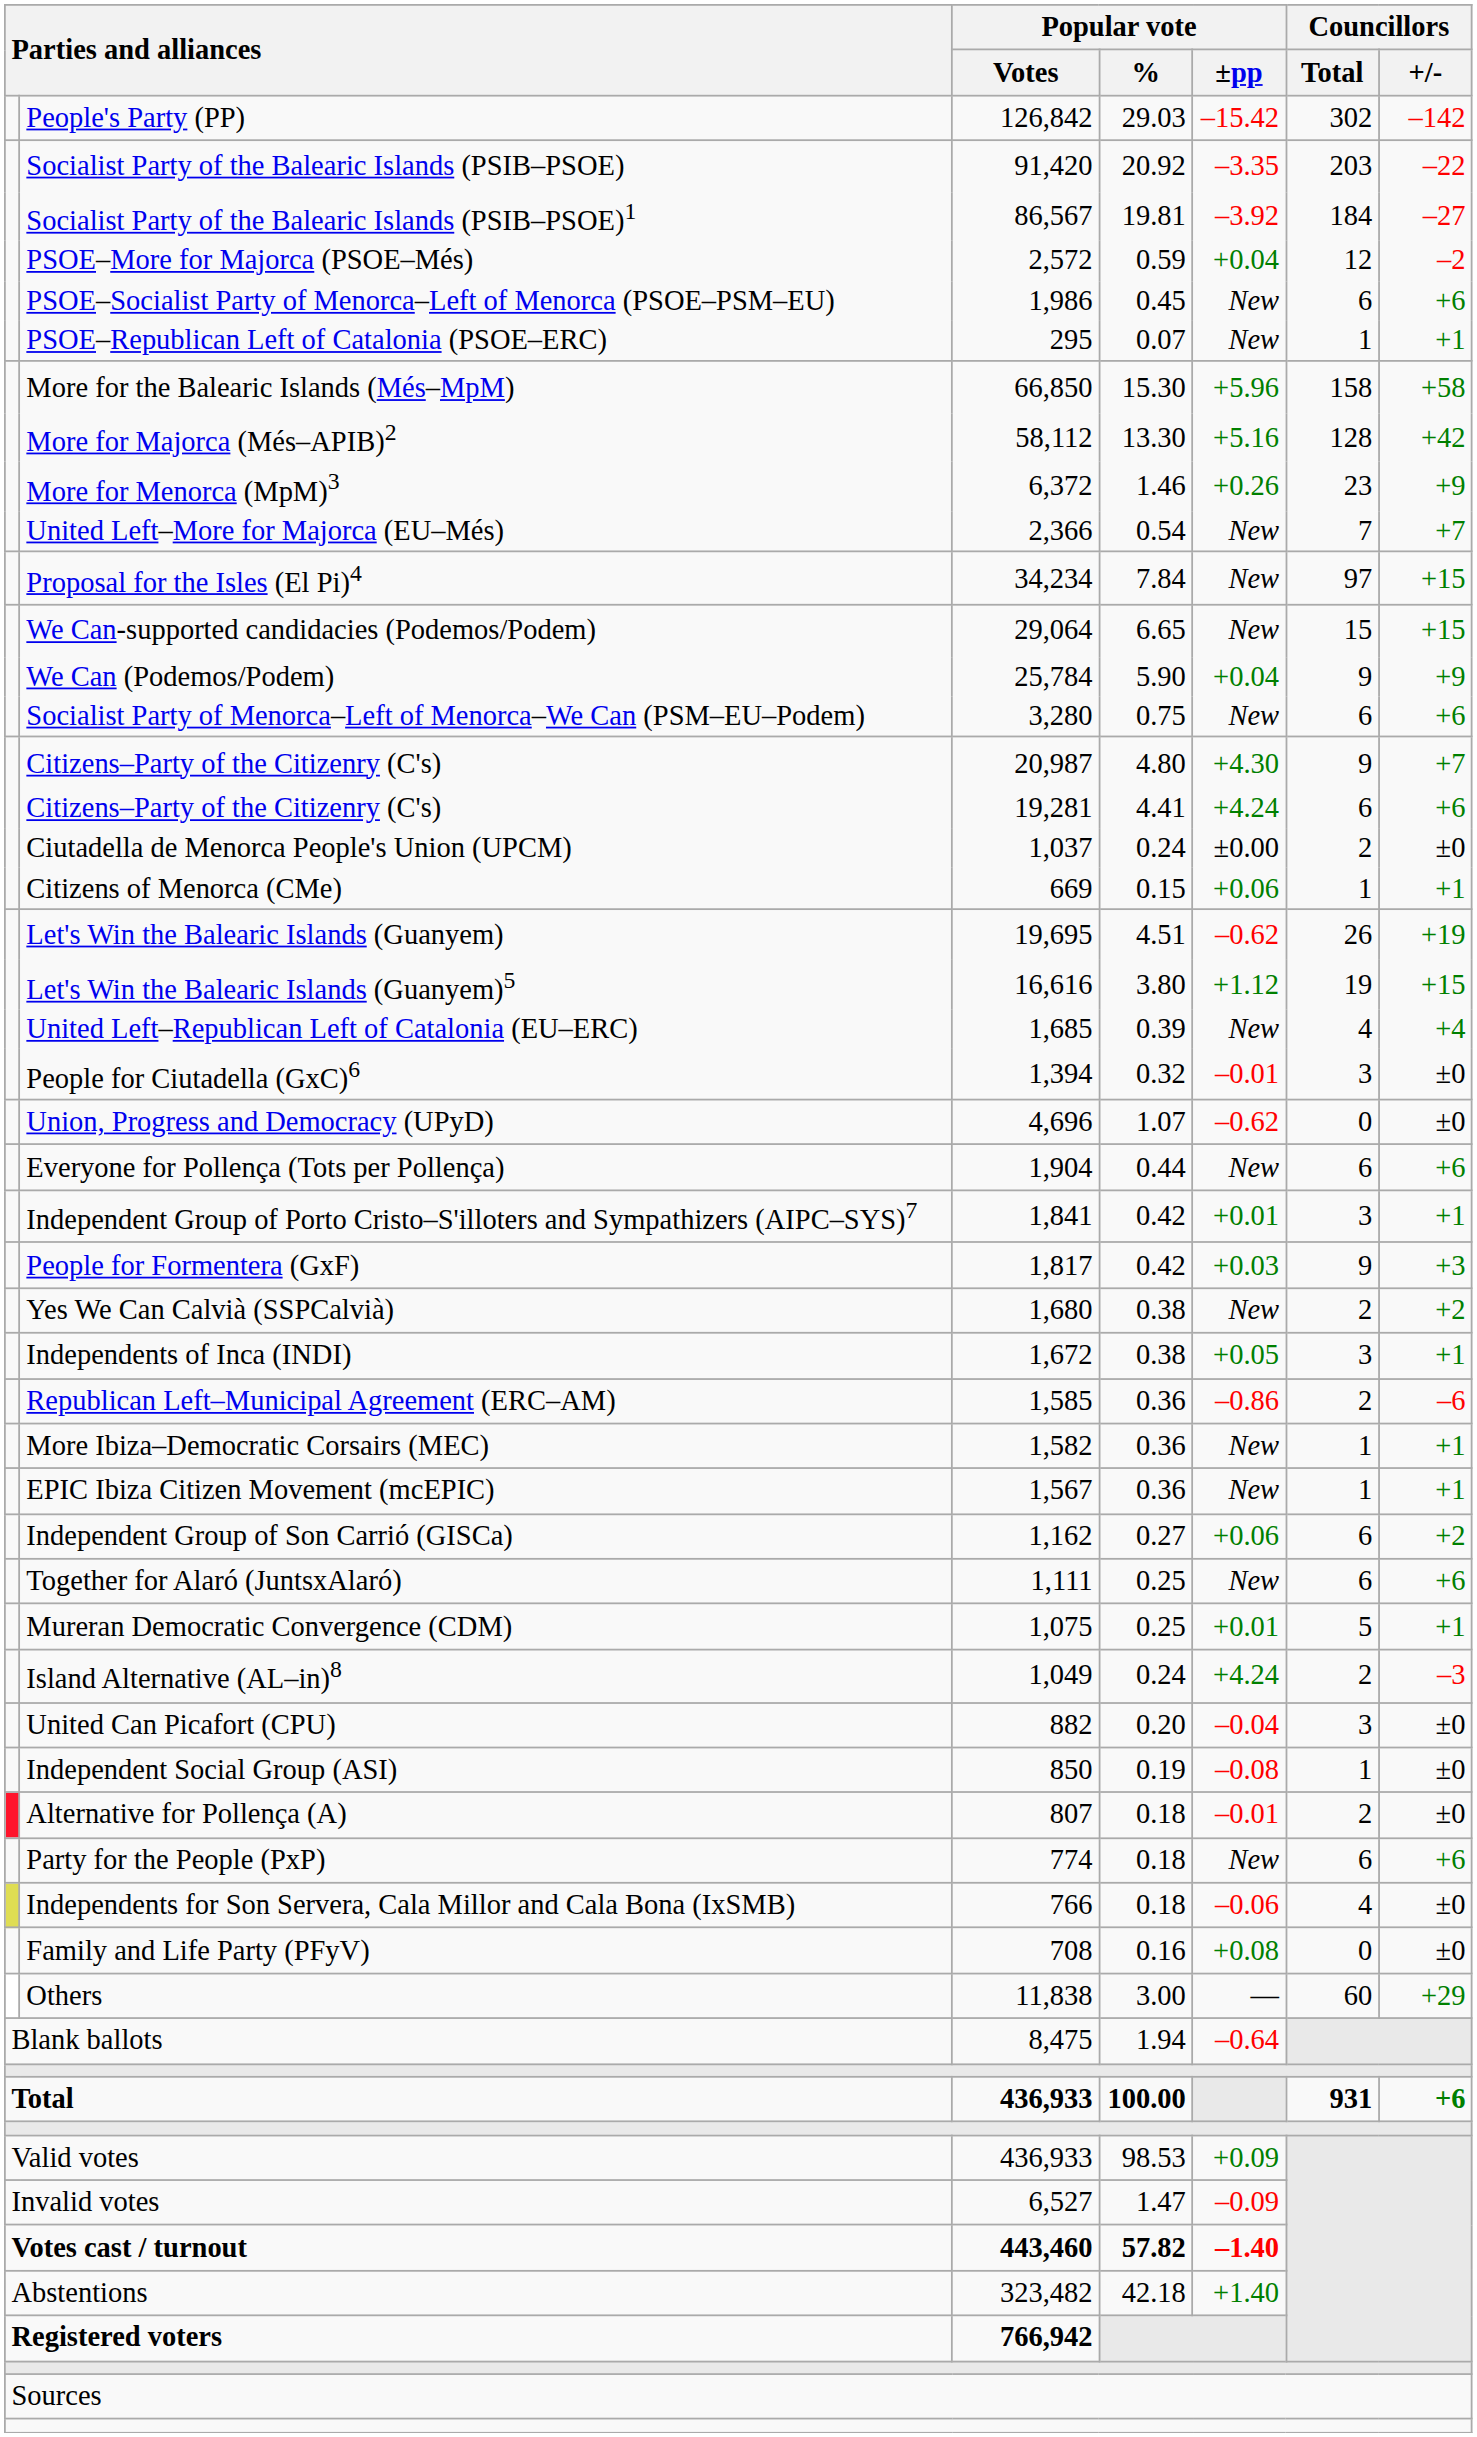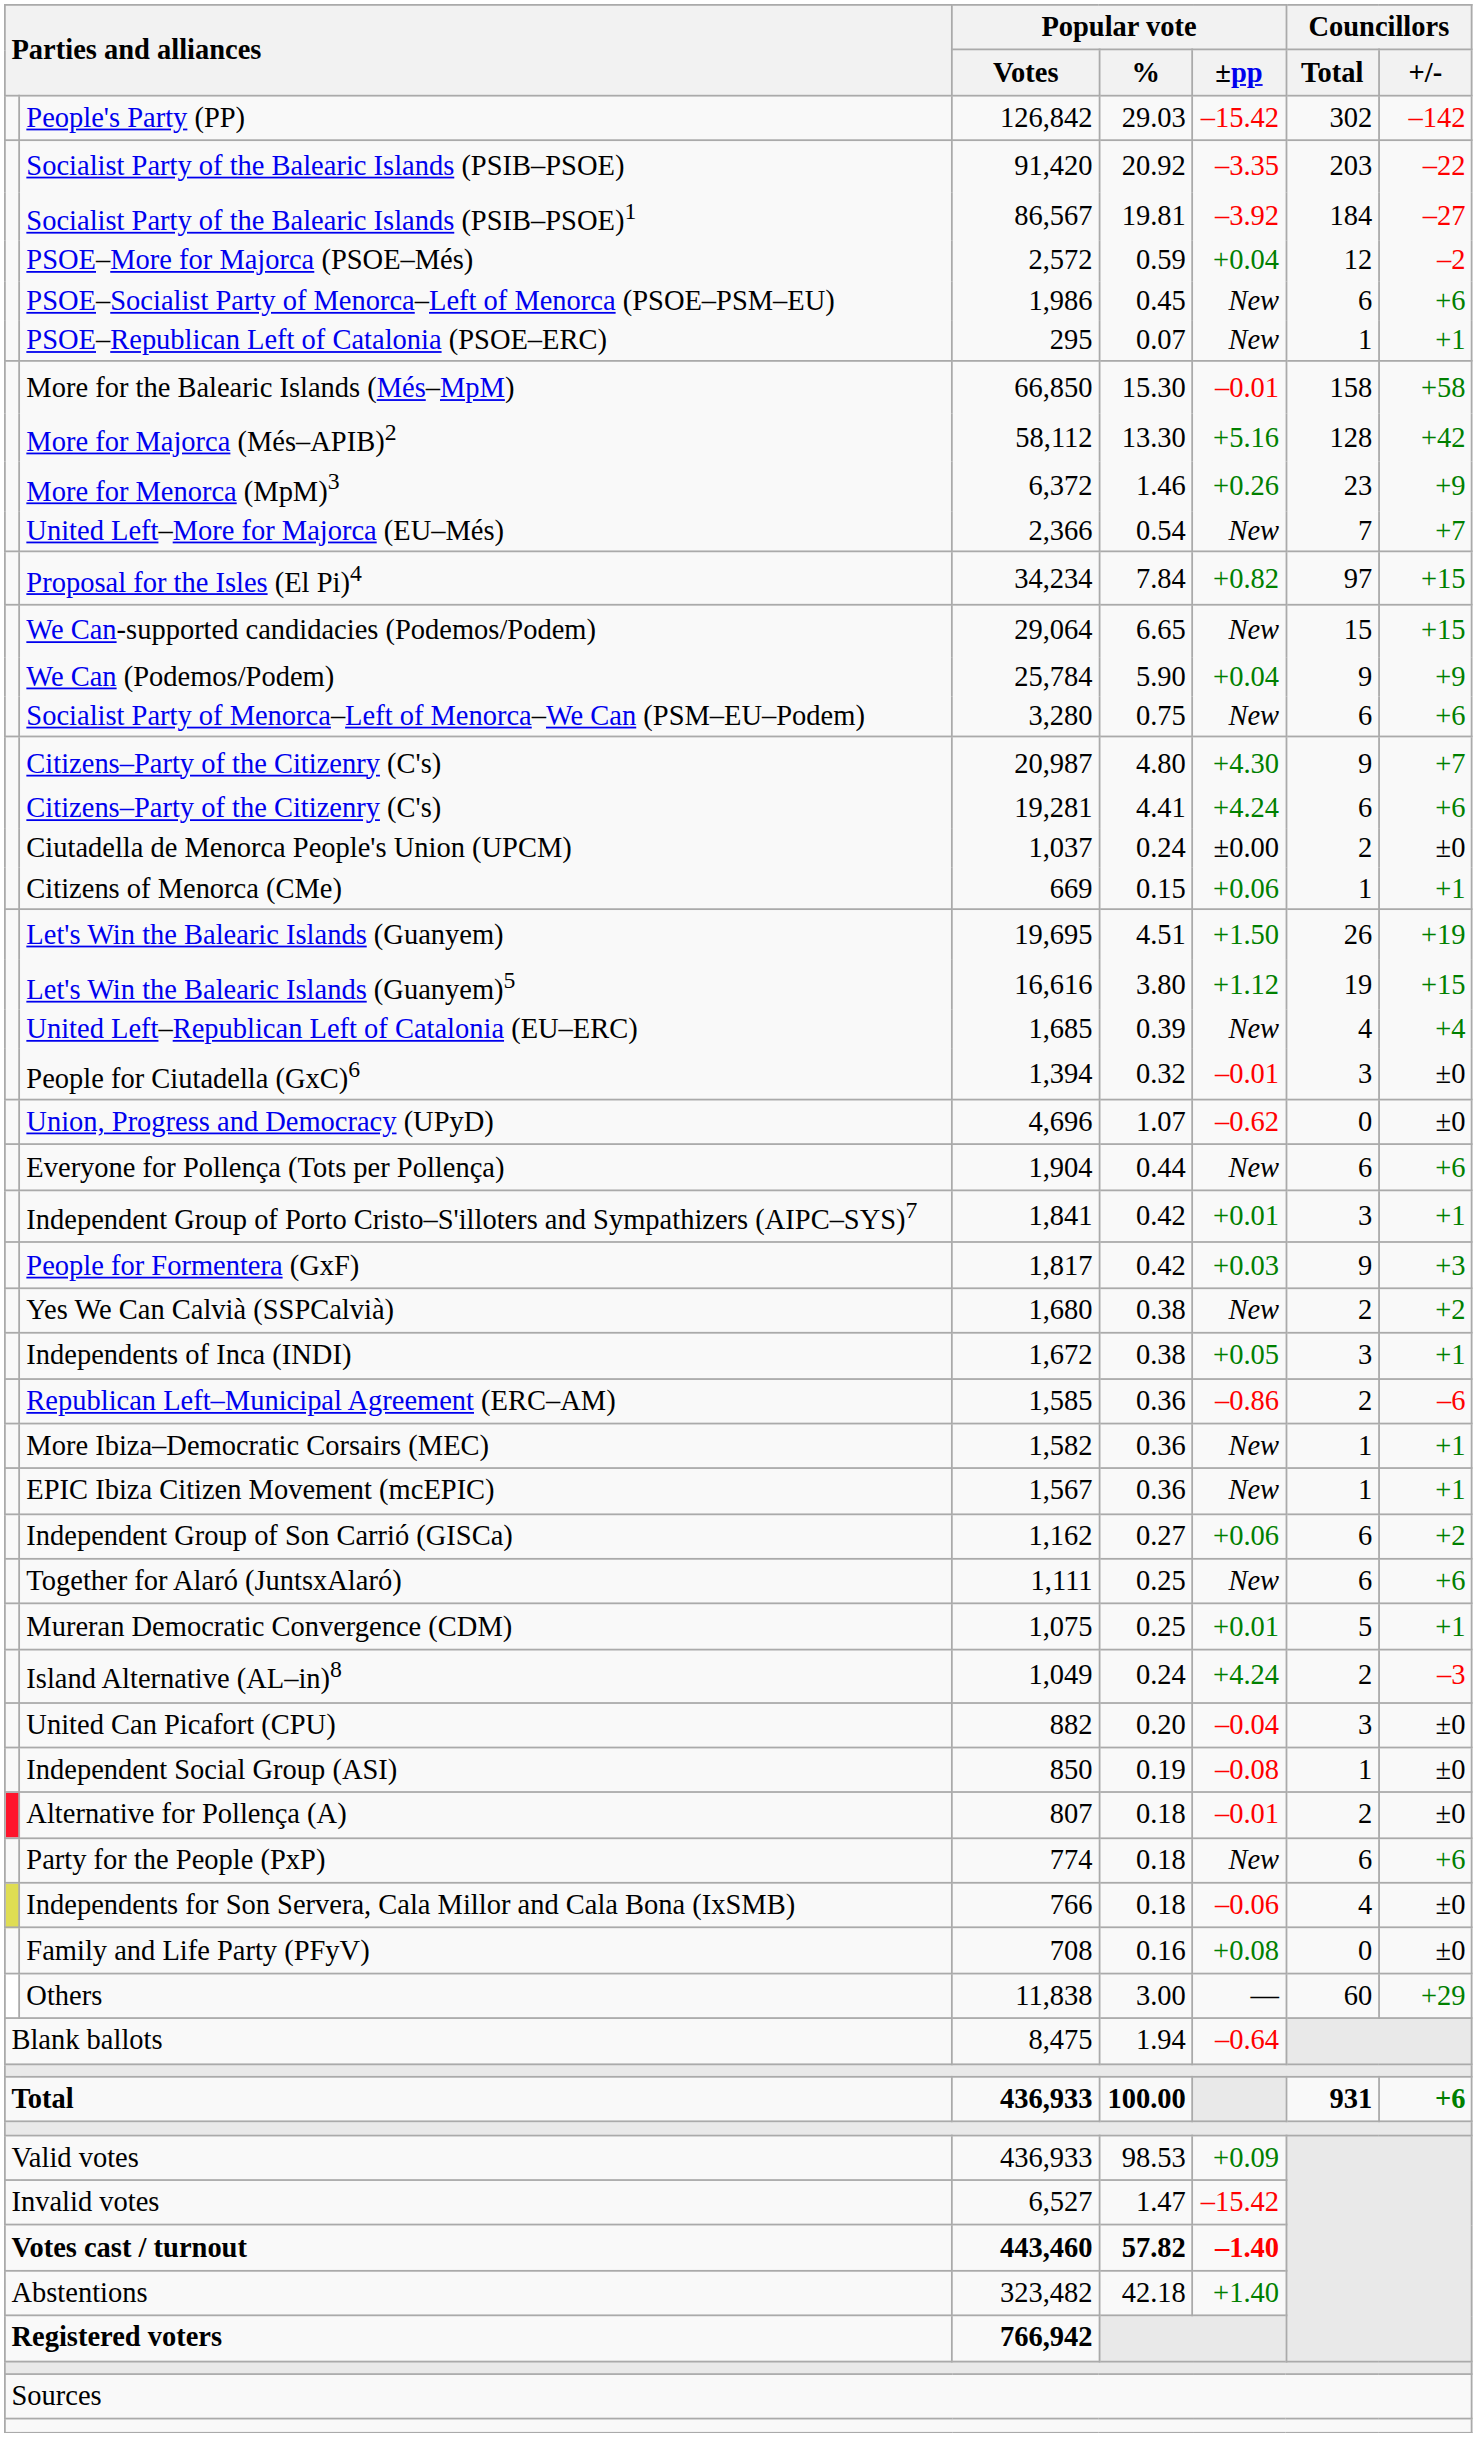More for the Balearic Islands (Més–MpM) | Popular vote / ±pp: +5.96 -> –0.01
Proposal for the Isles (El Pi)4 | Popular vote / ±pp: New -> +0.82
Let's Win the Balearic Islands (Guanyem) | Popular vote / ±pp: –0.62 -> +1.50
Invalid votes | Popular vote / ±pp: –0.09 -> –15.42
